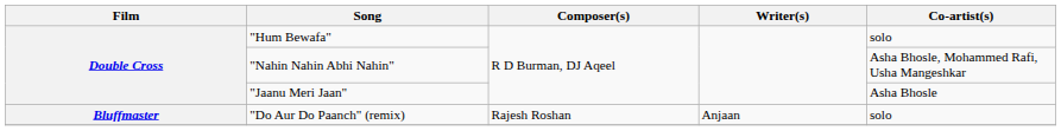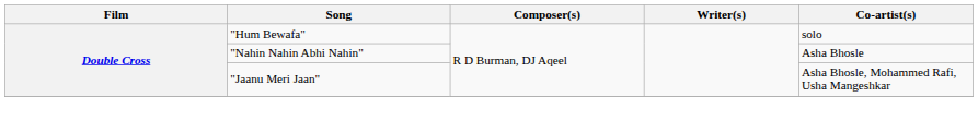"Nahin Nahin Abhi Nahin" | Co-artist(s): Asha Bhosle, Mohammed Rafi, Usha Mangeshkar -> Asha Bhosle
"Jaanu Meri Jaan" | Co-artist(s): Asha Bhosle -> Asha Bhosle, Mohammed Rafi, Usha Mangeshkar
- row: Bluffmaster | "Do Aur Do Paanch" (remix) | Rajesh Roshan | Anjaan | solo
